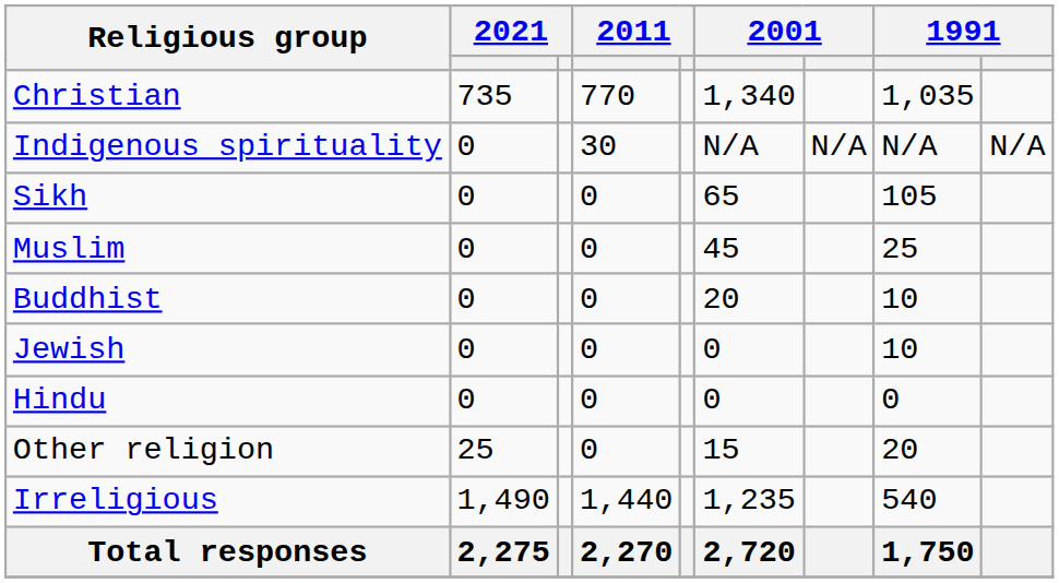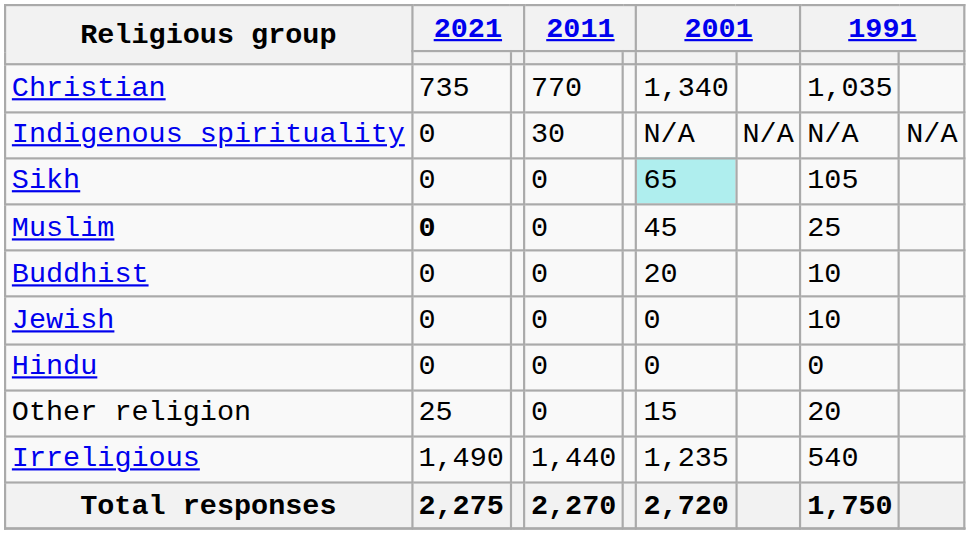Sikh | column 6: no background -> paleturquoise background
Muslim | column 2: normal -> bold
